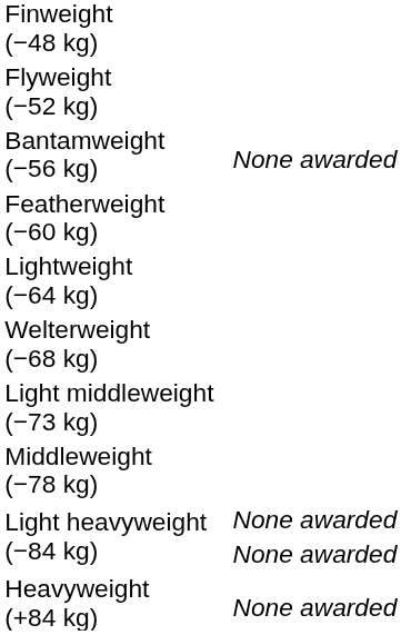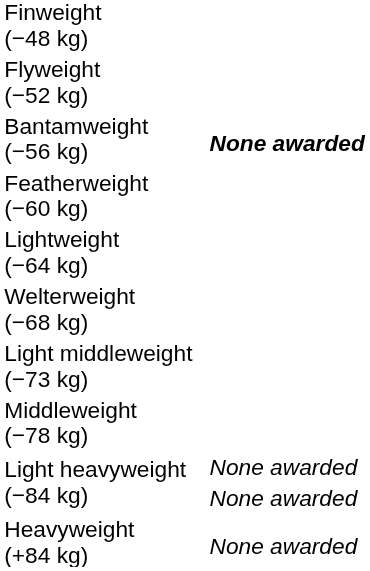Bantamweight (−56 kg) / None awarded | column 2: normal -> bold
